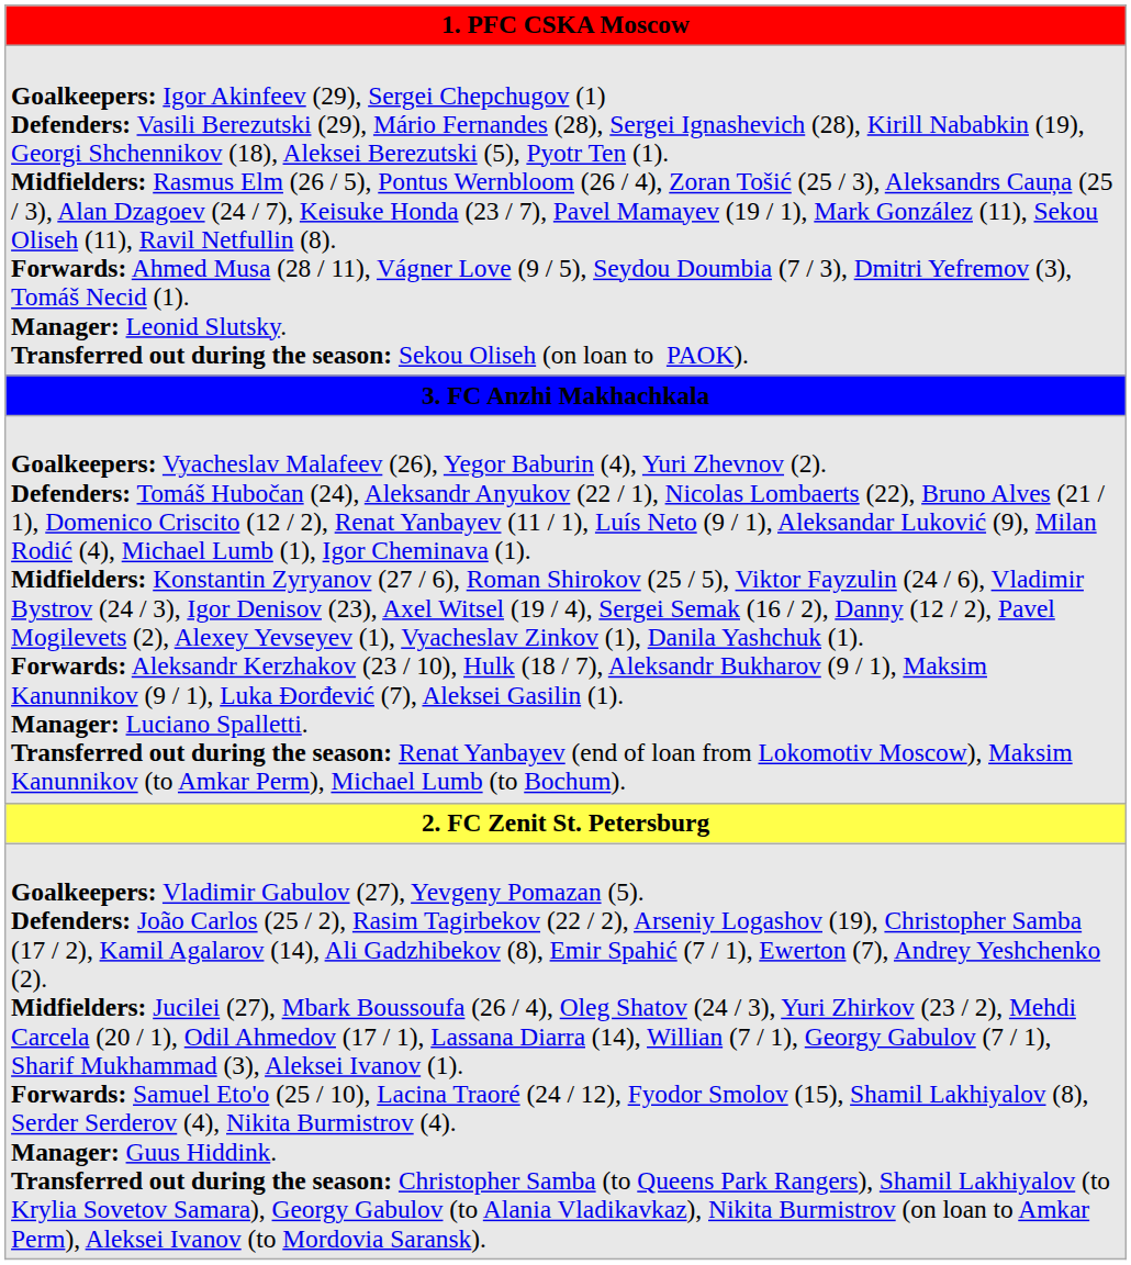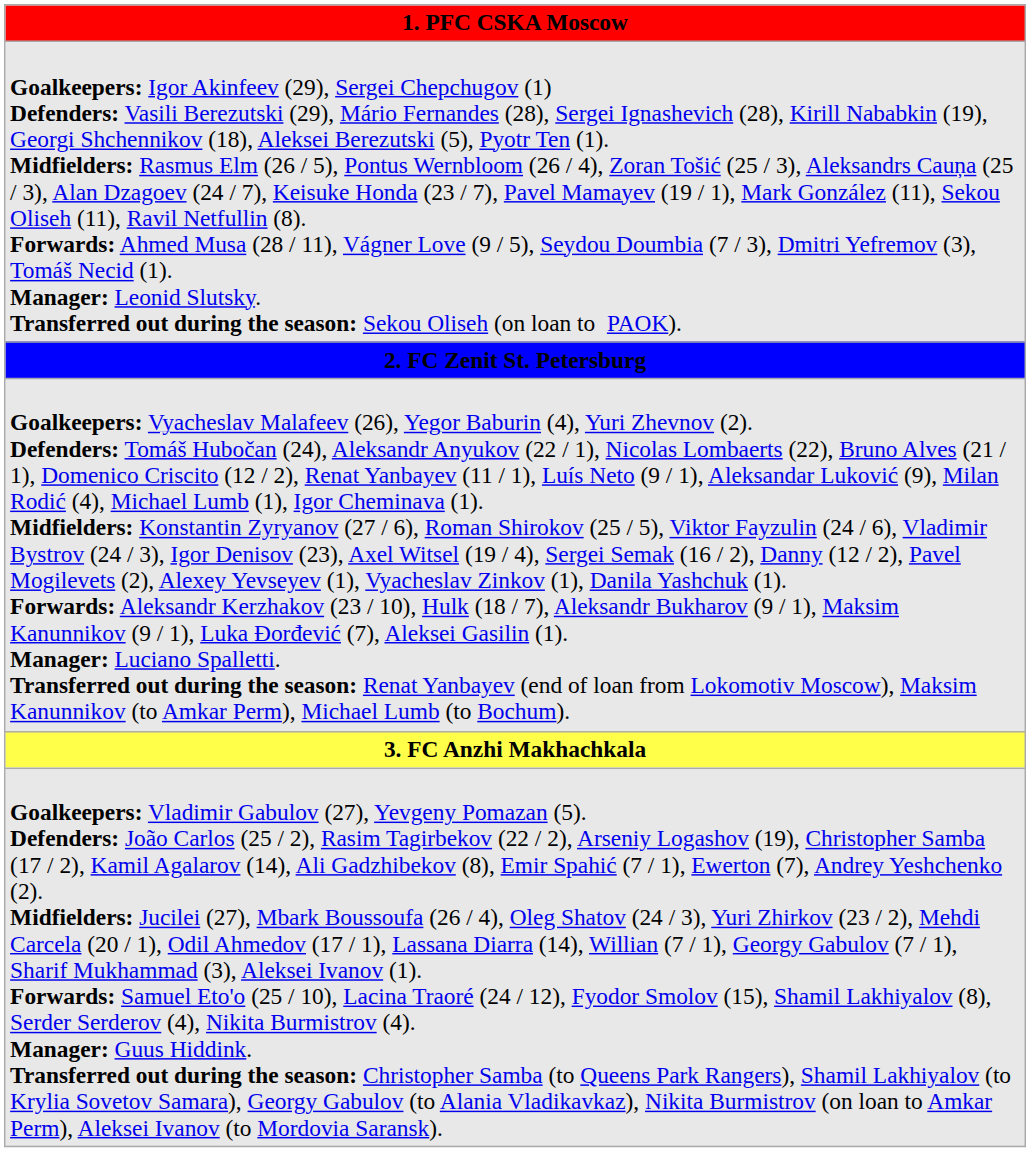row 3 | column 1: 3. FC Anzhi Makhachkala -> 2. FC Zenit St. Petersburg
row 5 | column 1: 2. FC Zenit St. Petersburg -> 3. FC Anzhi Makhachkala
